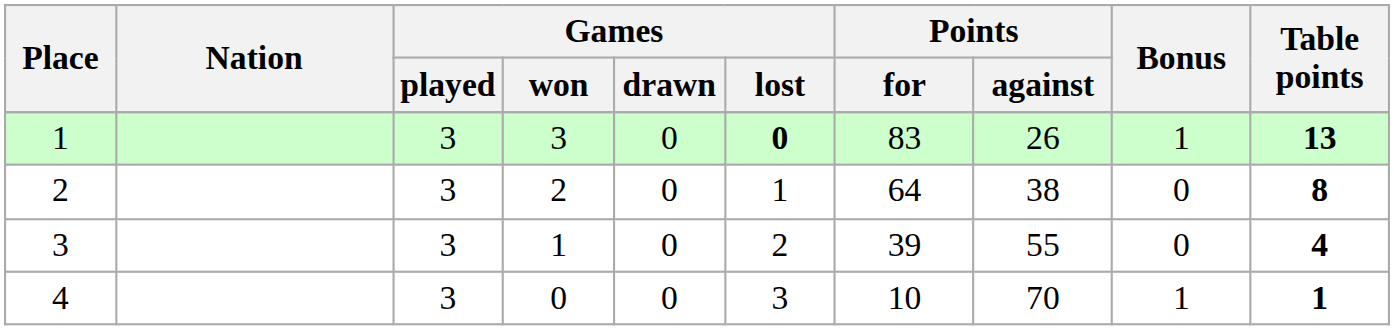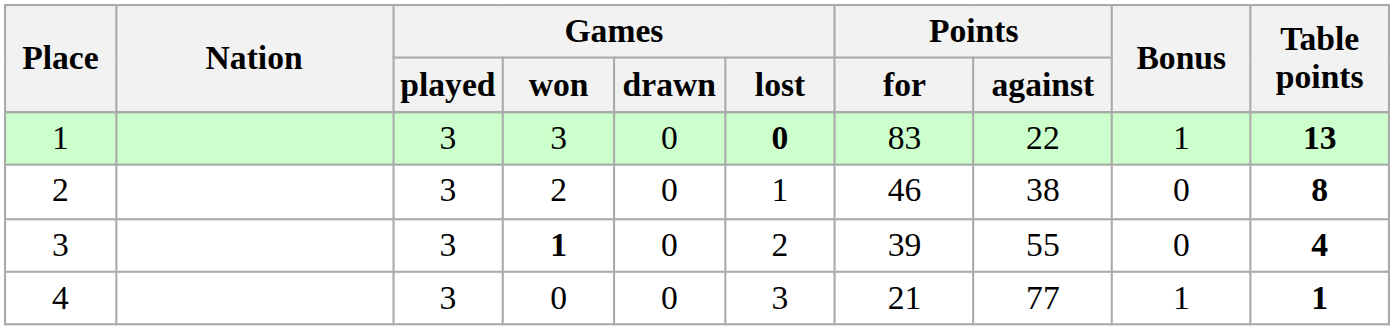row 3 | Points / against: 26 -> 22
row 4 | Points / for: 64 -> 46
row 5 | Games / won: normal -> bold
row 6 | Points / for: 10 -> 21
row 6 | Points / against: 70 -> 77
